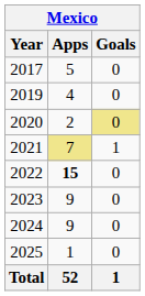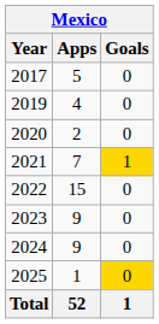2020 | Goals: khaki background -> no background
2021 | Apps: khaki background -> no background
2021 | Goals: no background -> gold background
2022 | Apps: bold -> normal
2025 | Goals: no background -> gold background
